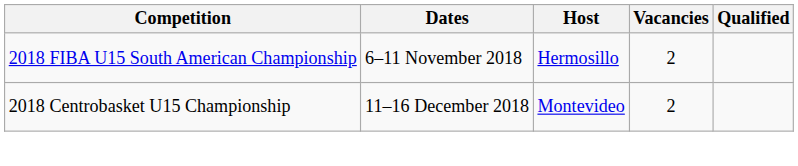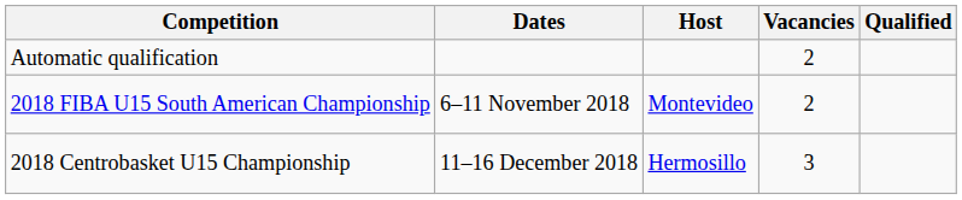+ row: Automatic qualification | 2
2018 FIBA U15 South American Championship | Host: Hermosillo -> Montevideo
2018 Centrobasket U15 Championship | Host: Montevideo -> Hermosillo
2018 Centrobasket U15 Championship | Vacancies: 2 -> 3
